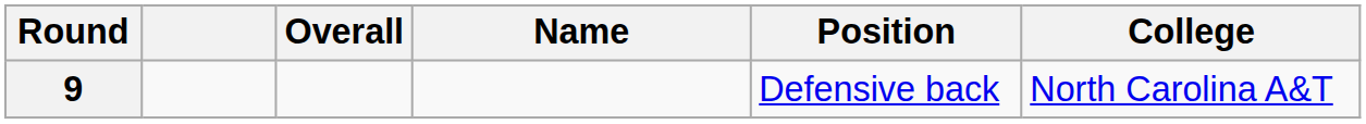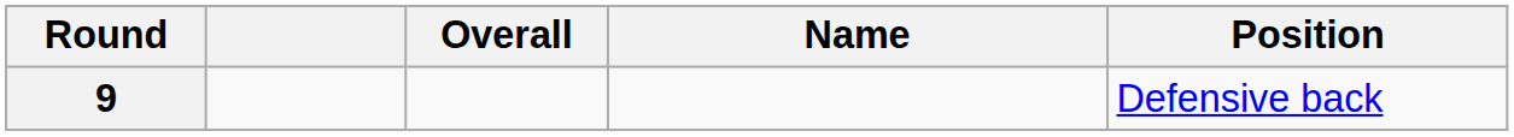- column: College | North Carolina A&T
